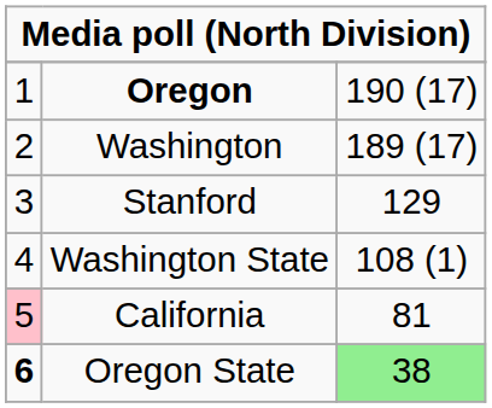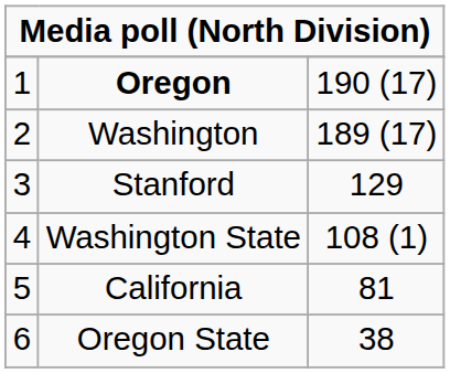California | column 1: pink background -> no background
Oregon State | column 1: bold -> normal
Oregon State | column 3: lightgreen background -> no background
